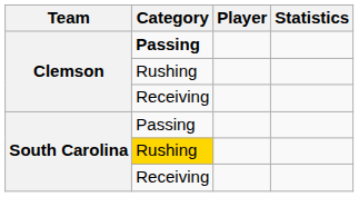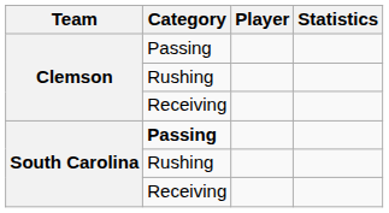Clemson / Passing | Category: bold -> normal
South Carolina / Passing | Category: normal -> bold
South Carolina / Rushing | Category: gold background -> no background
